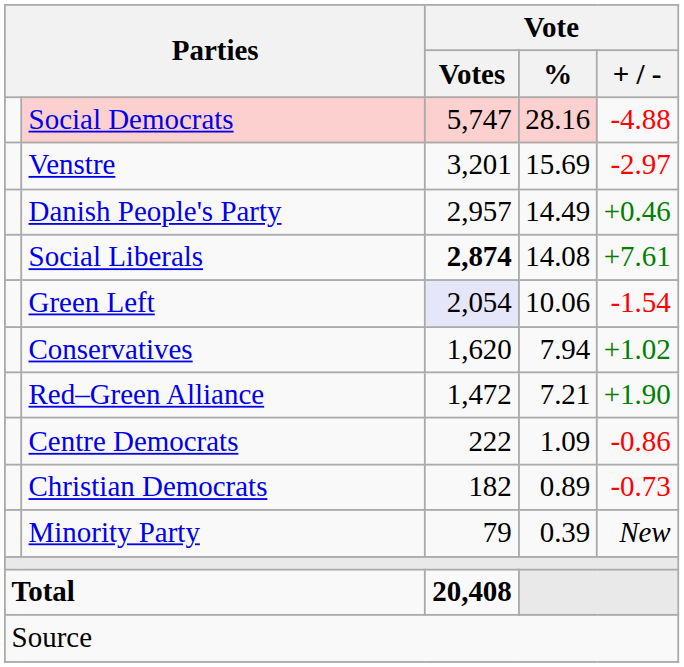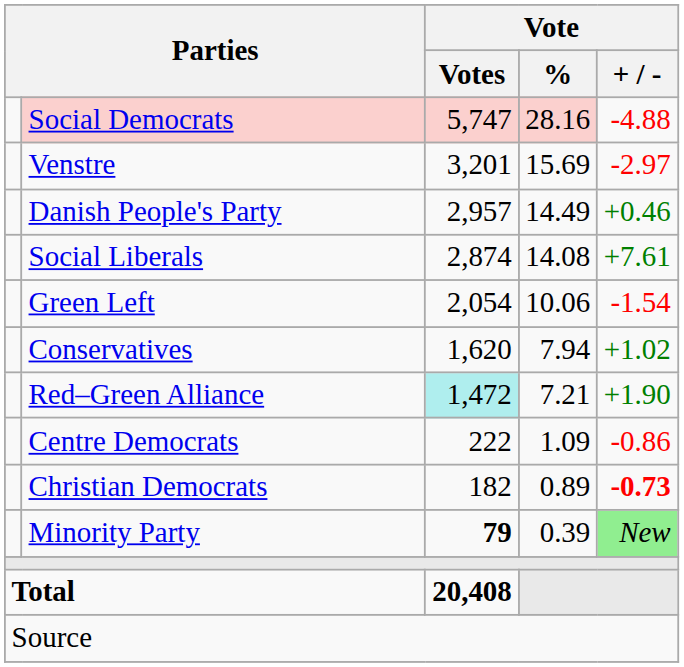Social Liberals | Vote / Votes: bold -> normal
Green Left | Vote / Votes: lavender background -> no background
Red–Green Alliance | Vote / Votes: no background -> paleturquoise background
Christian Democrats | Vote / + / -: normal -> bold
Minority Party | Vote / Votes: normal -> bold
Minority Party | Vote / + / -: no background -> lightgreen background
